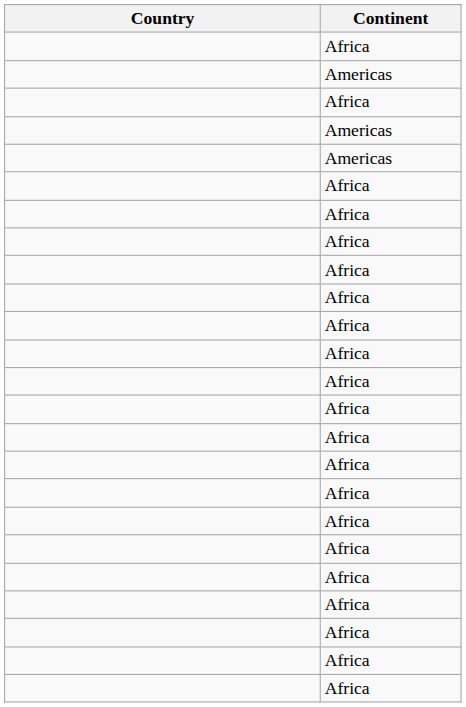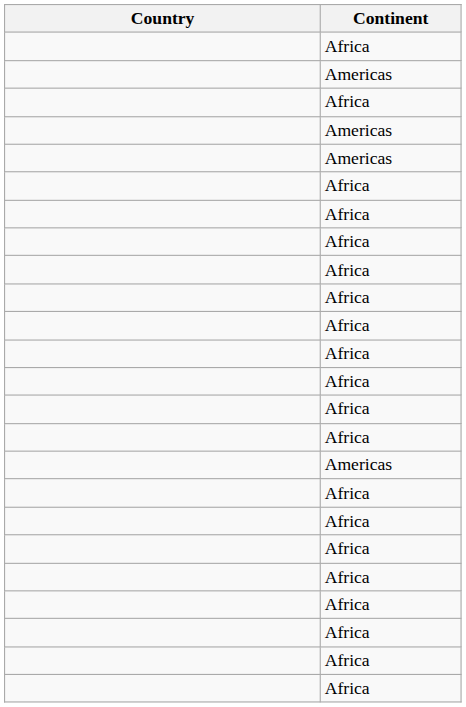row 17 | Continent: Africa -> Americas
